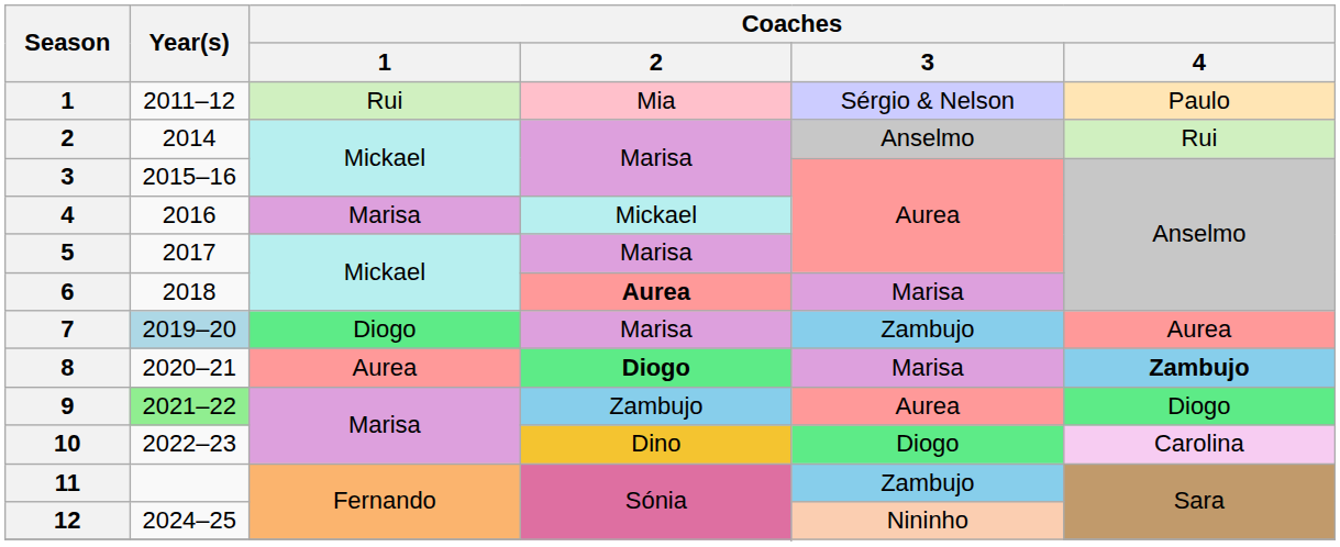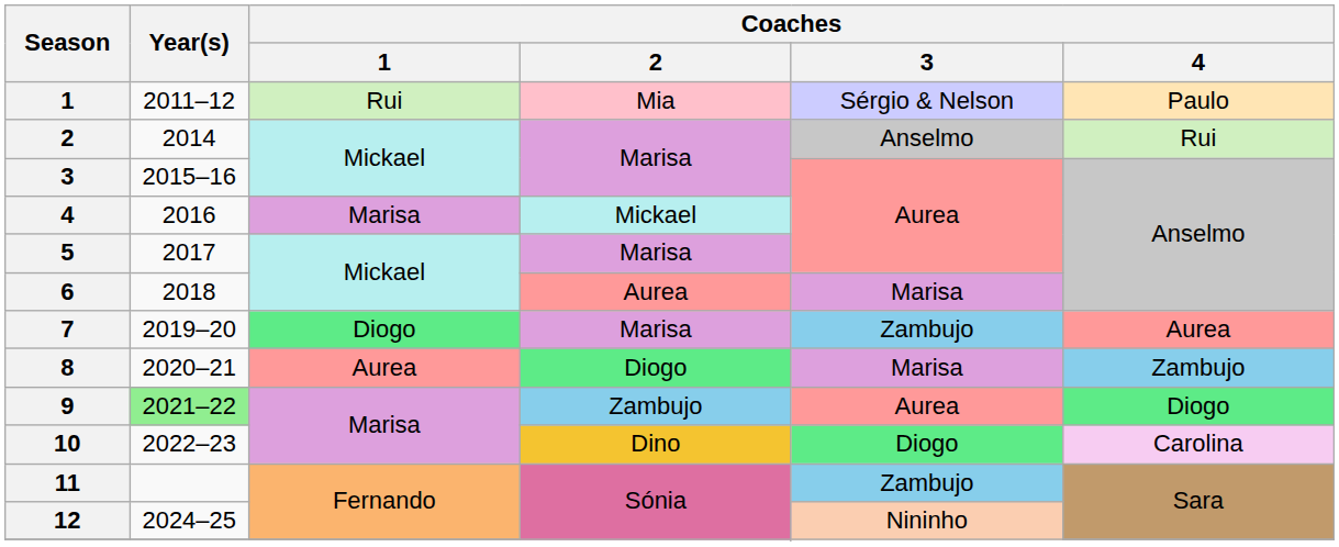6 | Coaches / 2: bold -> normal
7 | Year(s): lightblue background -> no background
8 | Coaches / 2: bold -> normal
8 | Coaches / 4: bold -> normal
